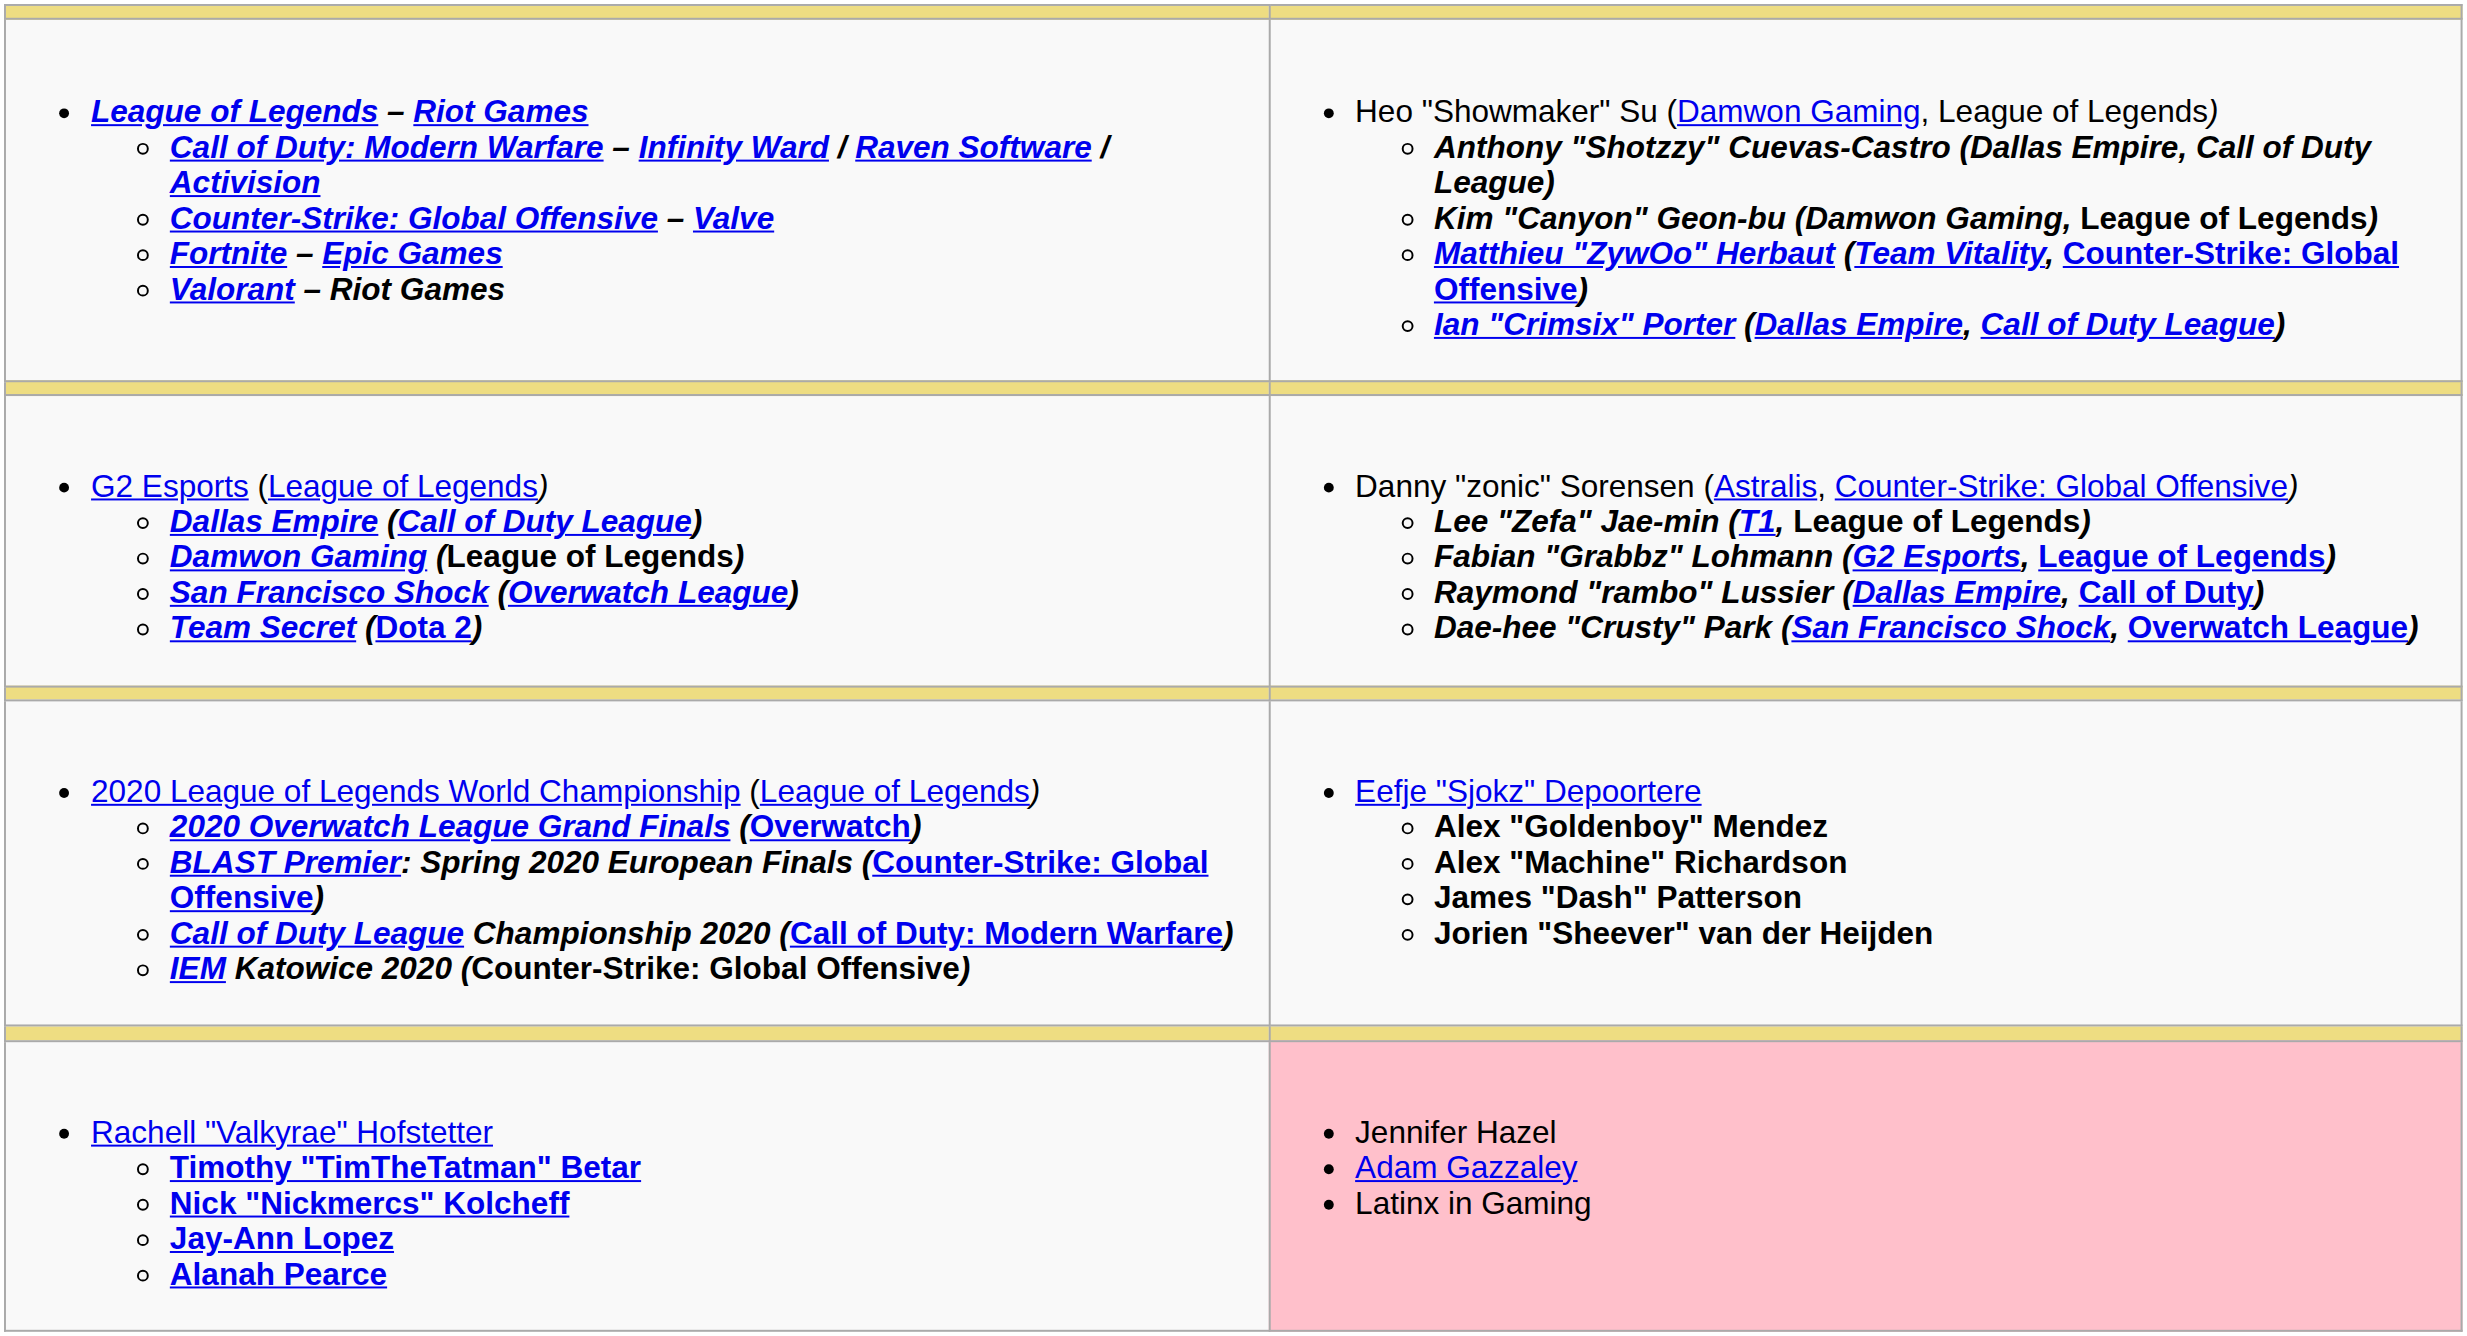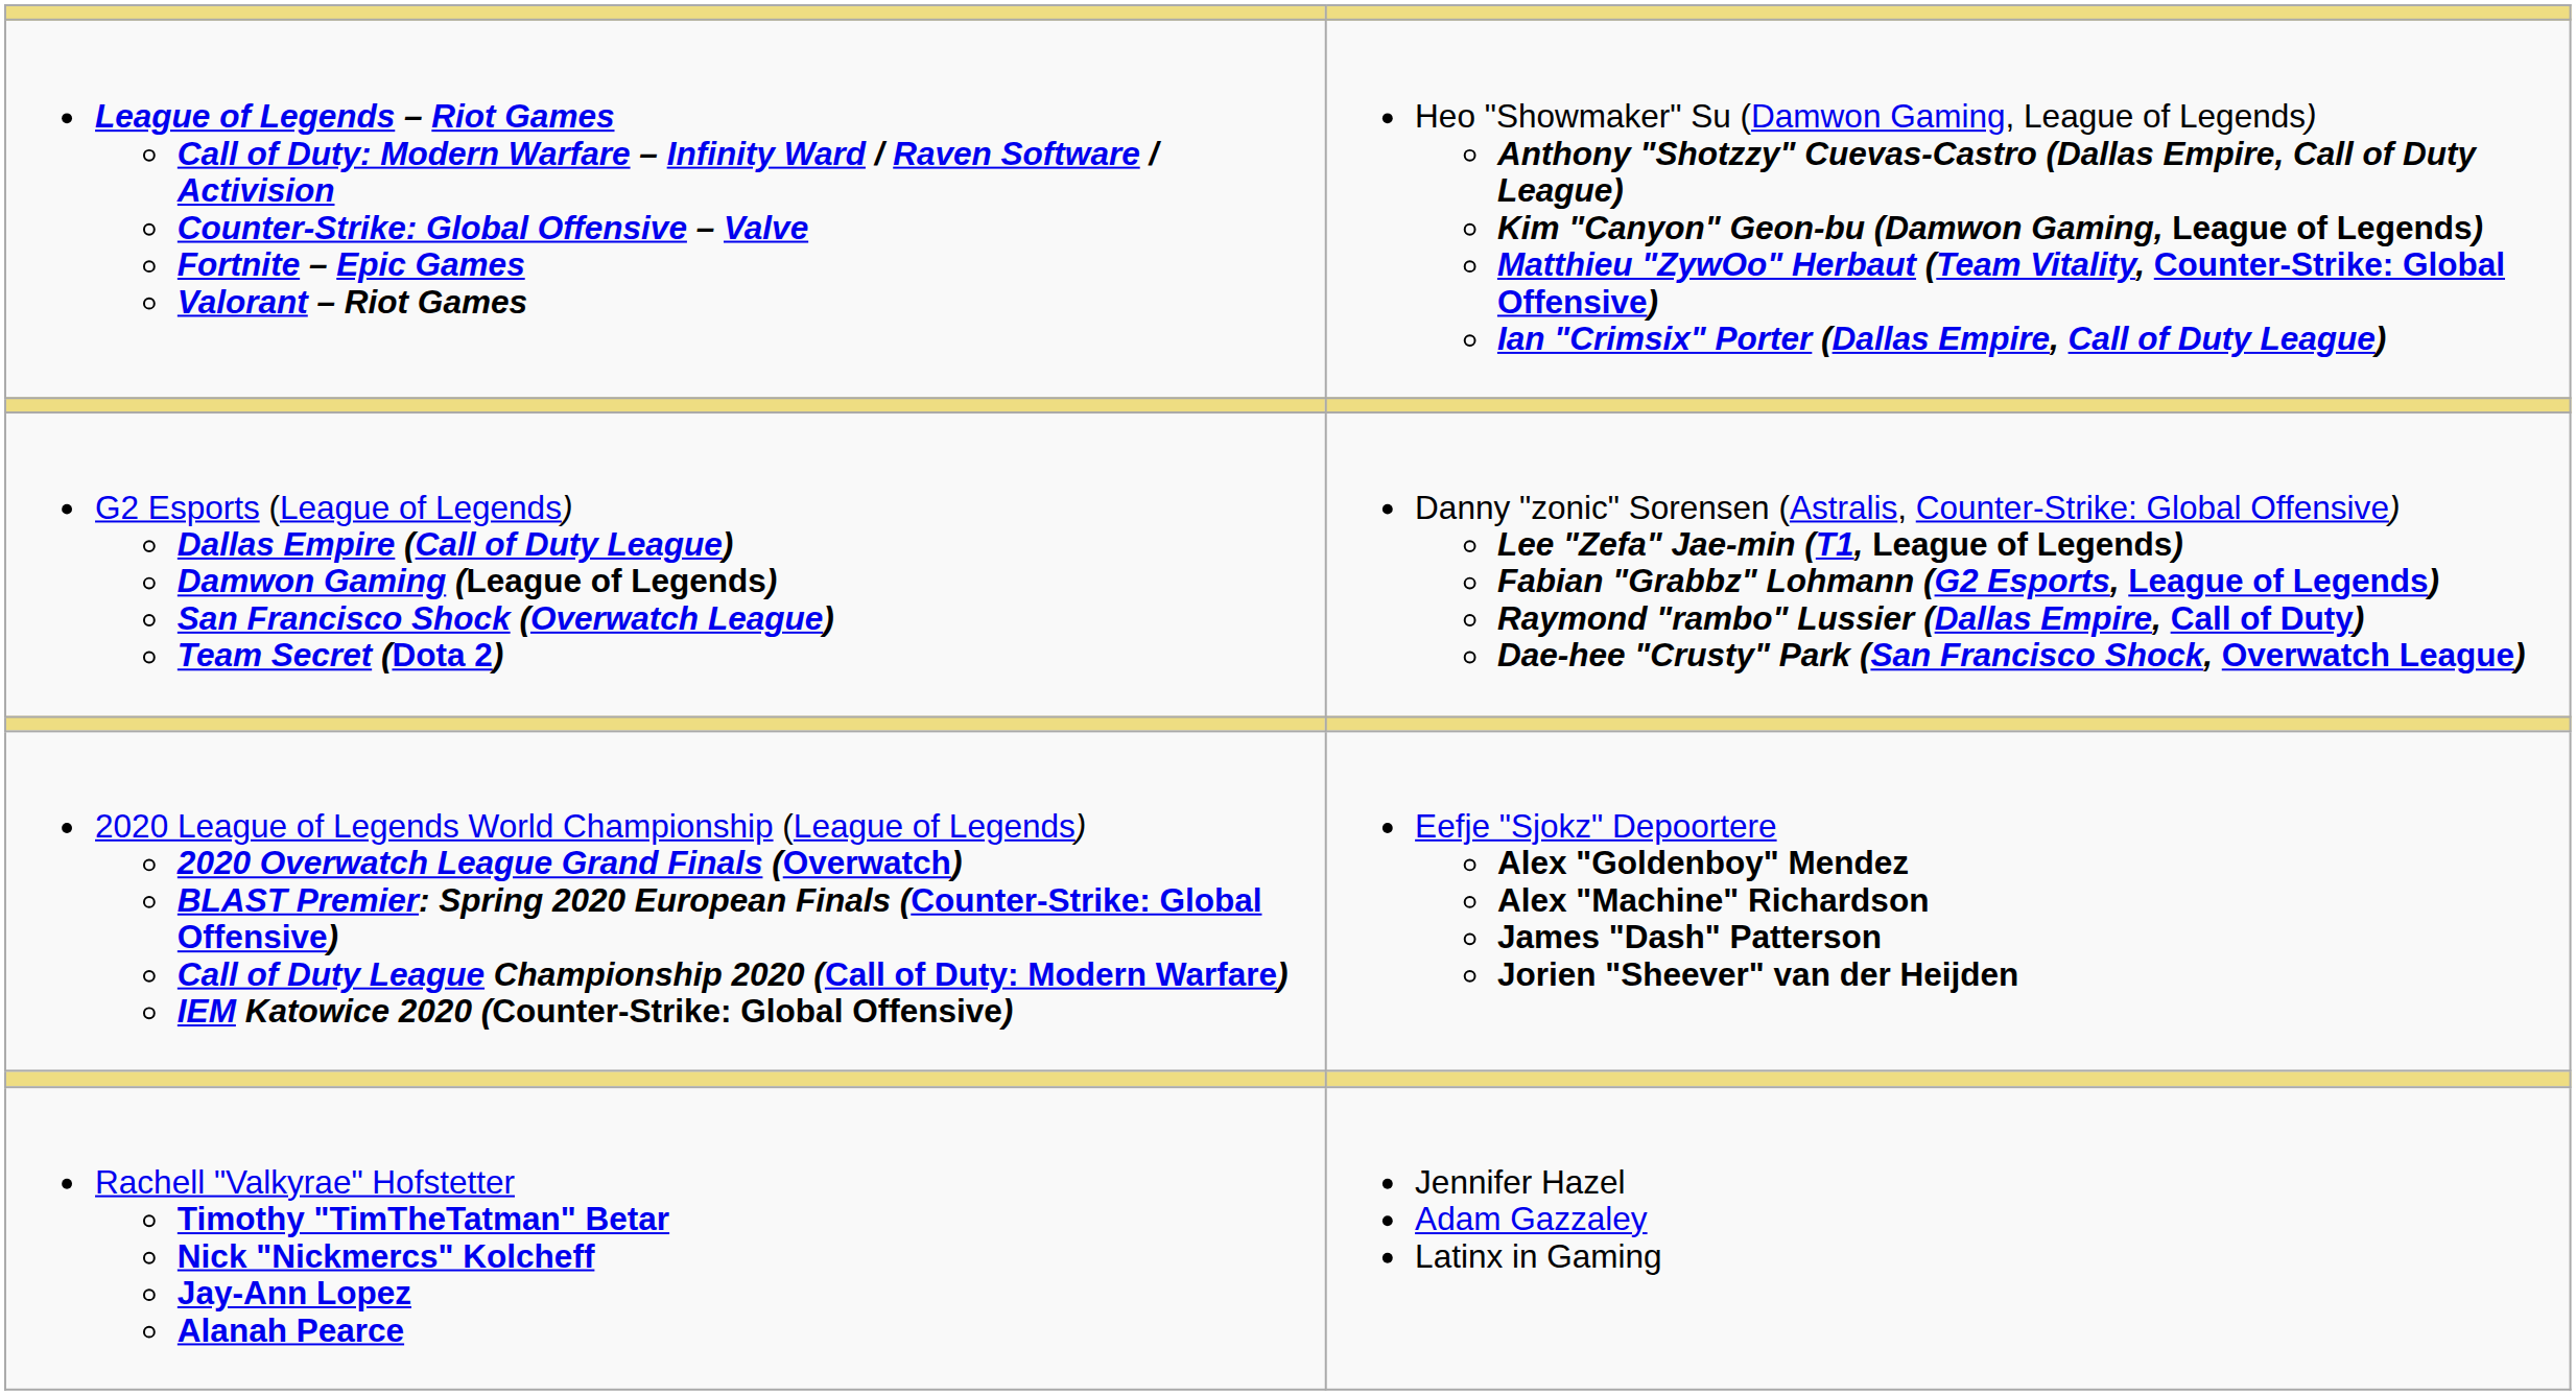row 8 | column 2: pink background -> no background
